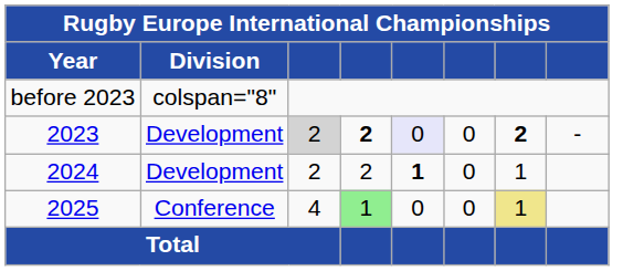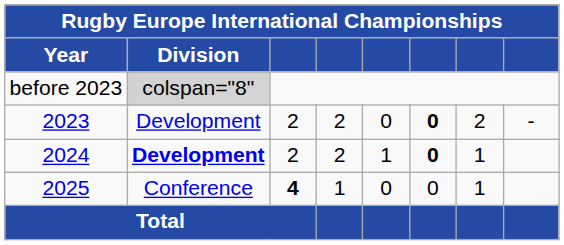before 2023 | Division: no background -> lightgrey background
2023 | column 3: lightgrey background -> no background
2023 | column 4: bold -> normal
2023 | column 5: lavender background -> no background
2023 | column 6: normal -> bold
2023 | column 7: bold -> normal
2024 | Division: normal -> bold
2024 | column 5: bold -> normal
2024 | column 6: normal -> bold
2025 | column 3: normal -> bold
2025 | column 4: lightgreen background -> no background
2025 | column 7: khaki background -> no background
